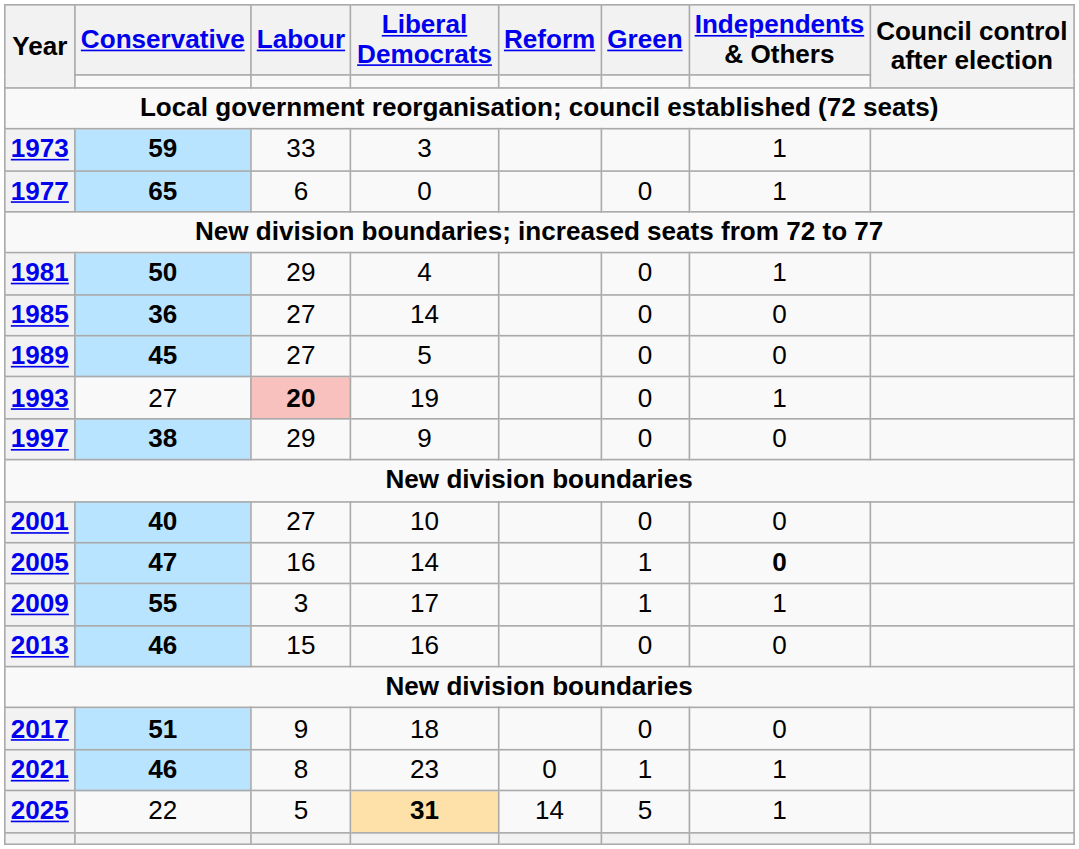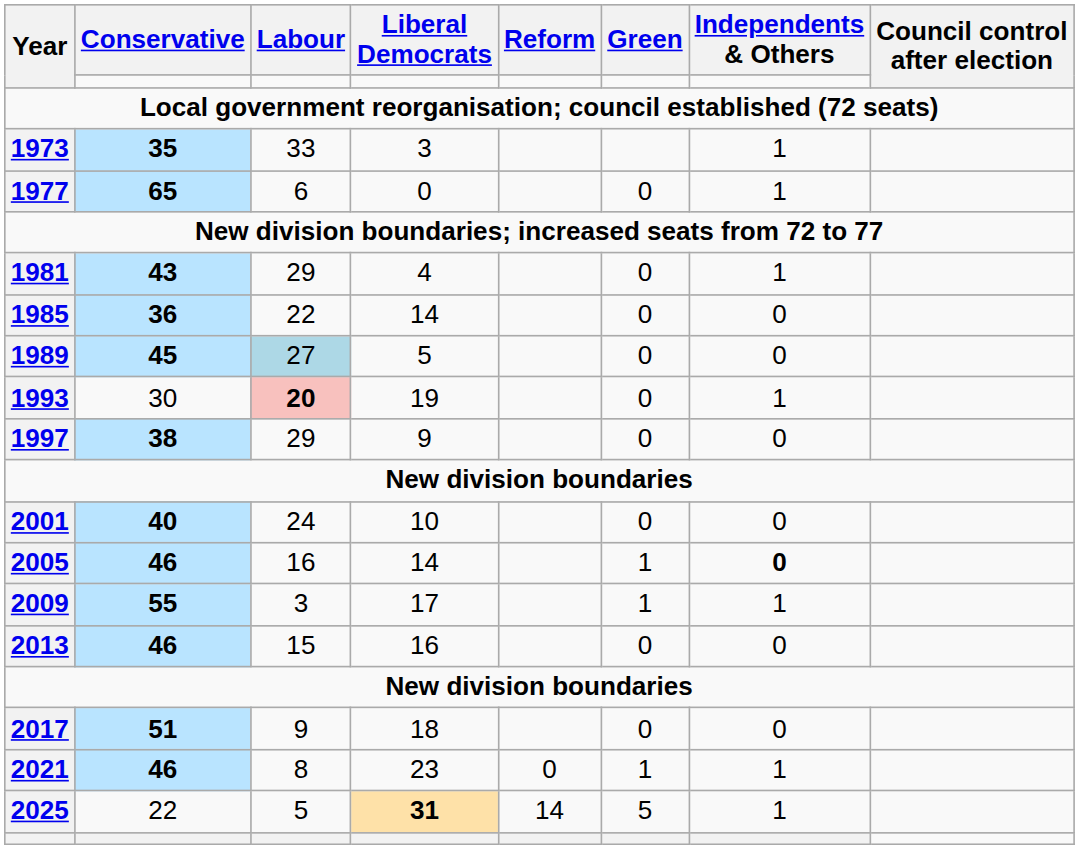1973 | Conservative: 59 -> 35
1981 | Conservative: 50 -> 43
1985 | Labour: 27 -> 22
1989 | Labour: no background -> lightblue background
1993 | Conservative: 27 -> 30
2001 | Labour: 27 -> 24
2005 | Conservative: 47 -> 46
